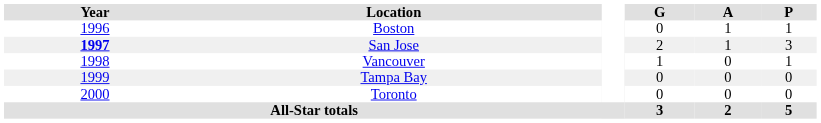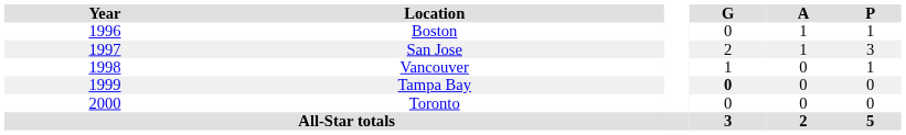San Jose | Year: bold -> normal
Tampa Bay | G: normal -> bold
